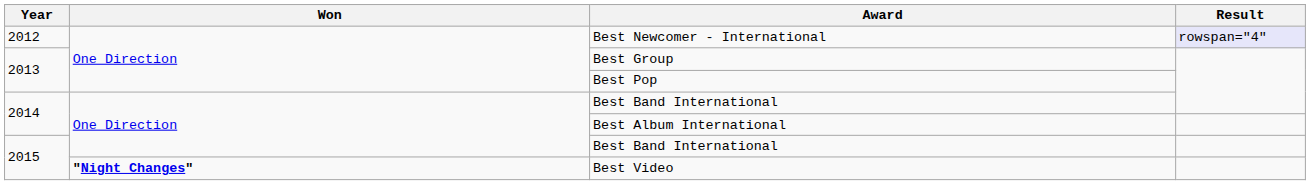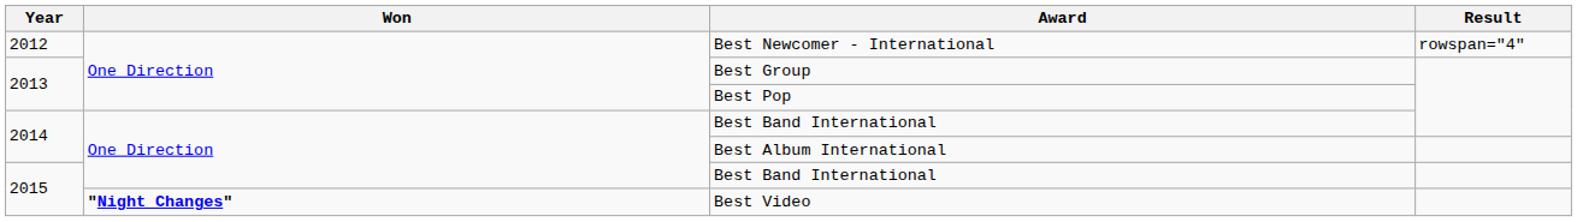Best Newcomer - International | Result: lavender background -> no background
